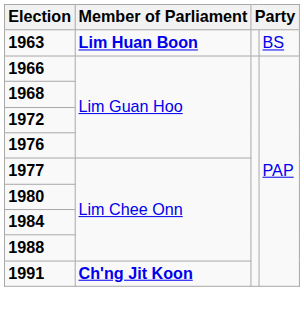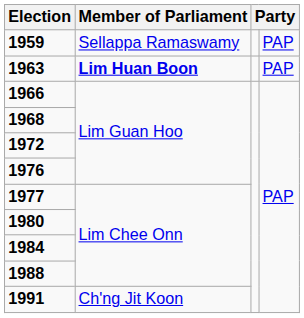+ row: 1959 | Sellappa Ramaswamy | PAP
1963 | column 4: BS -> PAP
1991 | Member of Parliament: bold -> normal
